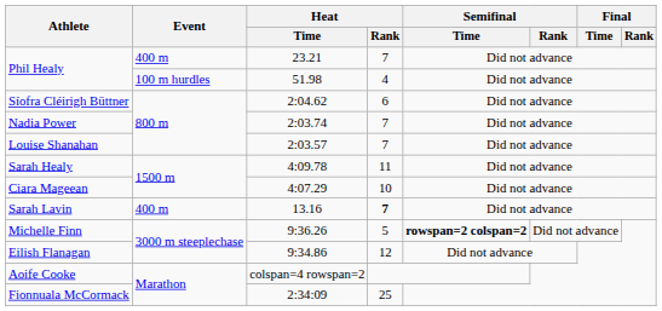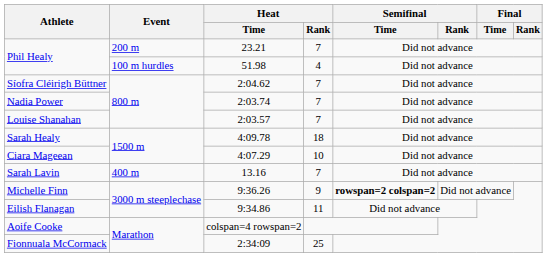Phil Healy / 23.21 | Event: 400 m -> 200 m
Síofra Cléirigh Büttner | Heat / Rank: 6 -> 7
Sarah Healy | Heat / Rank: 11 -> 18
Sarah Lavin | Heat / Rank: bold -> normal
Michelle Finn | Heat / Rank: 5 -> 9
Eilish Flanagan | Heat / Rank: 12 -> 11
